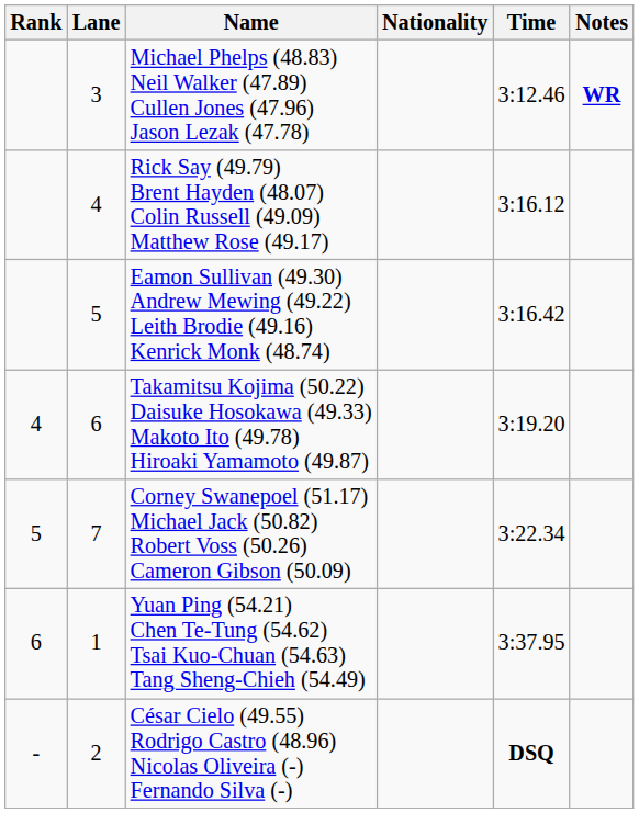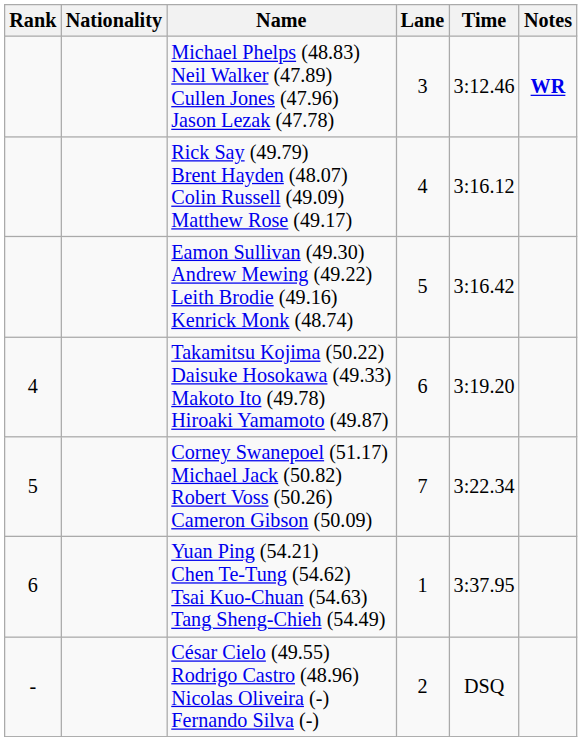columns swapped: Lane <-> Nationality
row 8 | Time: bold -> normal
